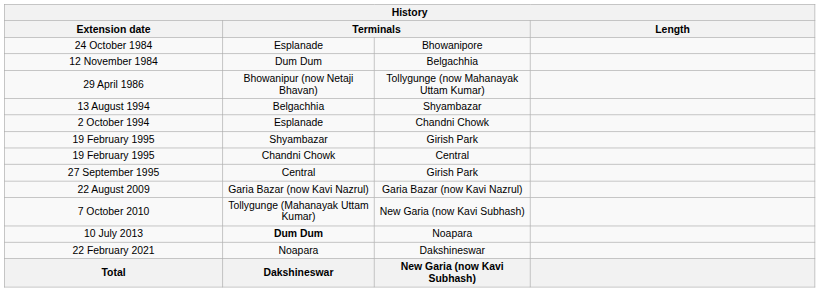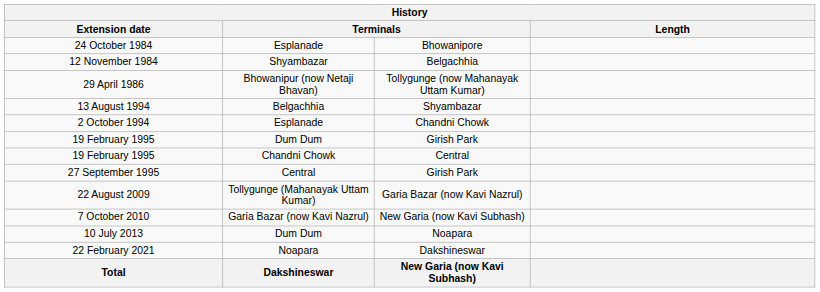12 November 1984 | column 2: Dum Dum -> Shyambazar
19 February 1995 / Girish Park | column 2: Shyambazar -> Dum Dum
22 August 2009 | column 2: Garia Bazar (now Kavi Nazrul) -> Tollygunge (Mahanayak Uttam Kumar)
7 October 2010 | column 2: Tollygunge (Mahanayak Uttam Kumar) -> Garia Bazar (now Kavi Nazrul)
10 July 2013 | column 2: bold -> normal
